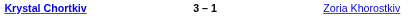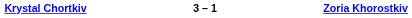Krystal Chortkiv | column 3: normal -> bold
